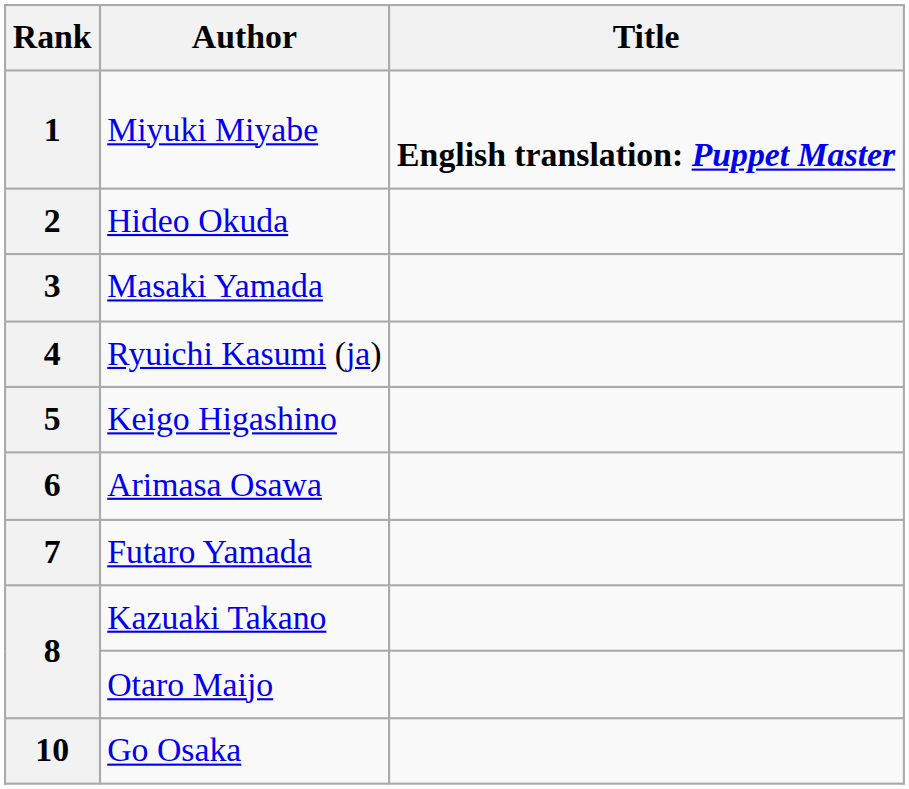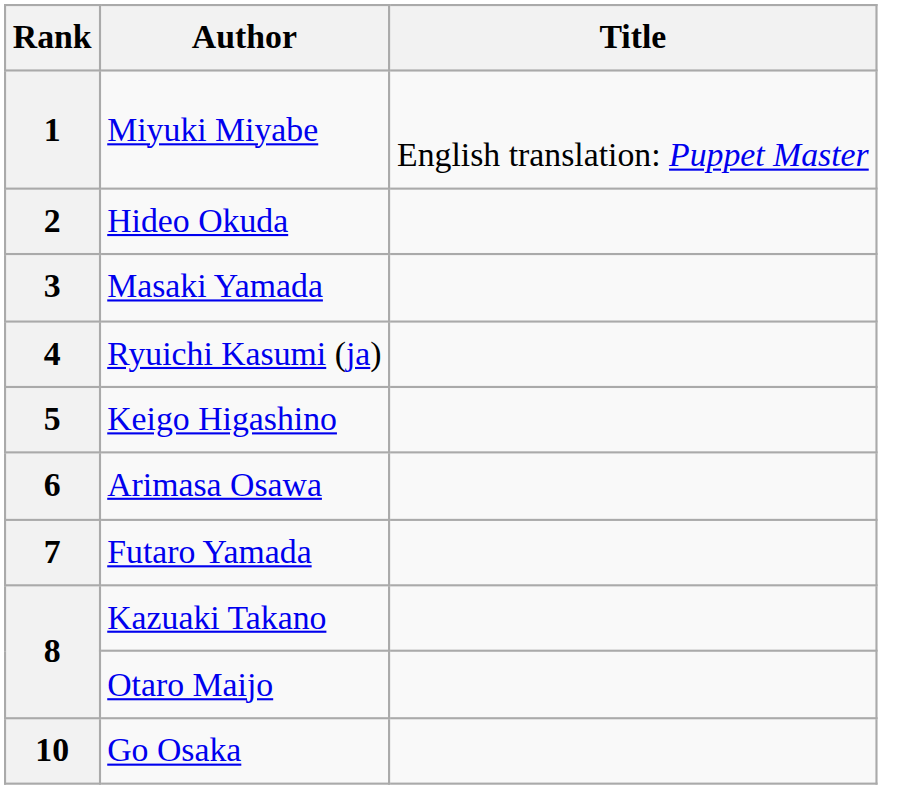1 | Title: bold -> normal
